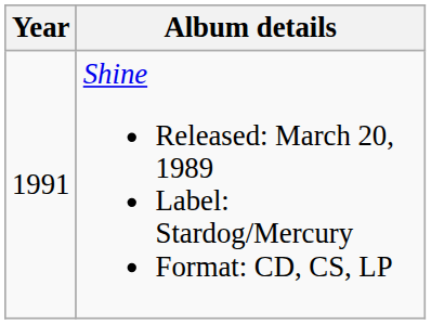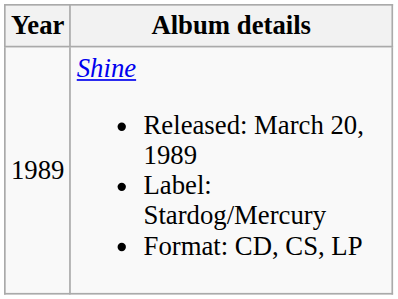row 2 | Year: 1991 -> 1989
